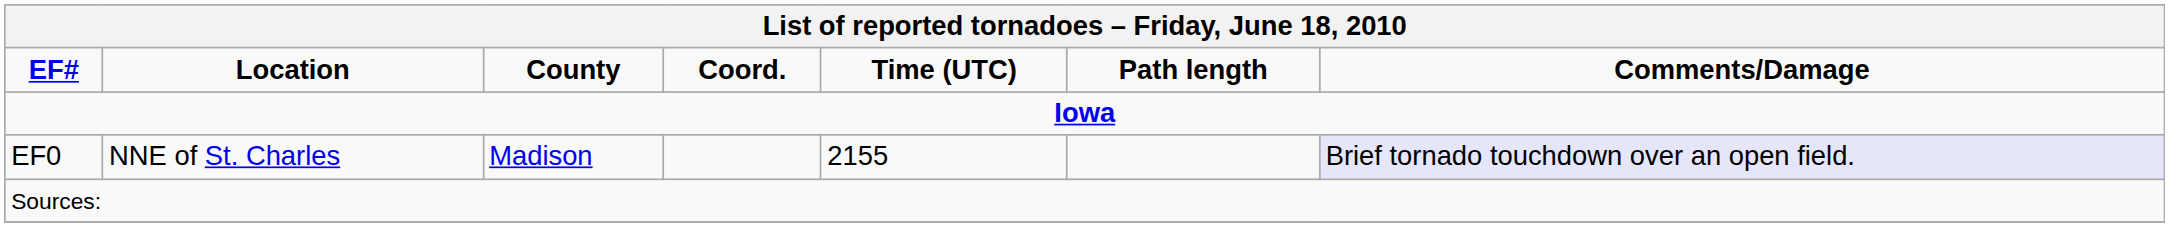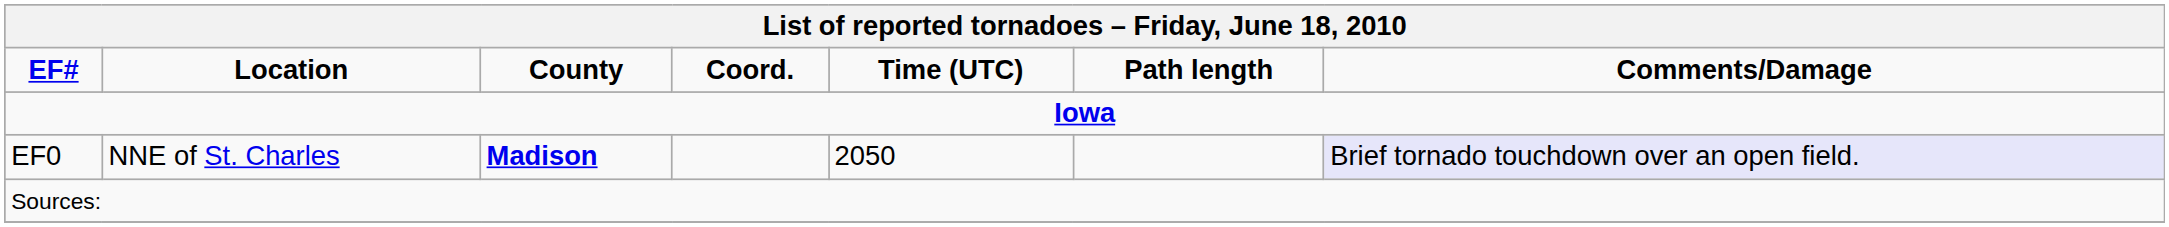EF0 | County: normal -> bold
EF0 | Time (UTC): 2155 -> 2050
